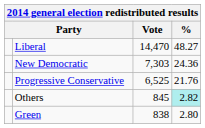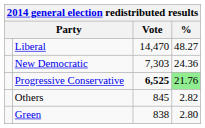Progressive Conservative | Vote: normal -> bold
Progressive Conservative | %: no background -> lightgreen background
Others | %: paleturquoise background -> no background
